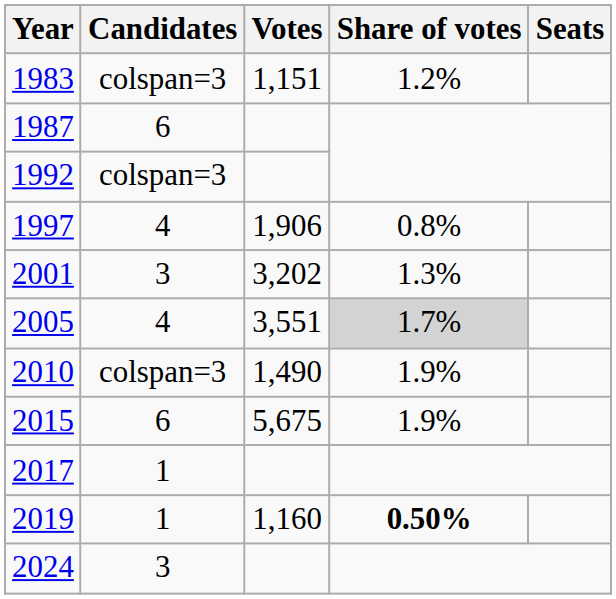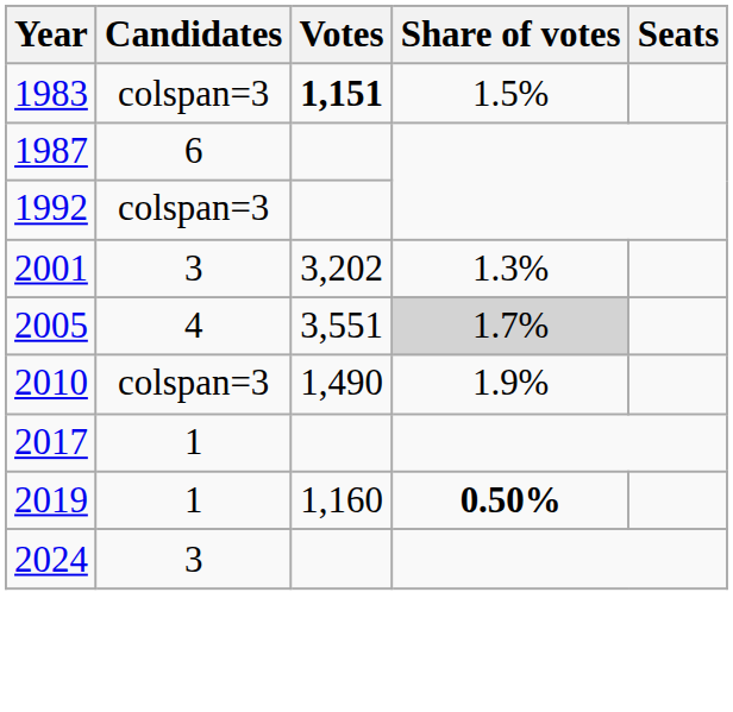1983 | Votes: normal -> bold
1983 | Share of votes: 1.2% -> 1.5%
- row: 1997 | 4 | 1,906 | 0.8%
- row: 2015 | 6 | 5,675 | 1.9%
